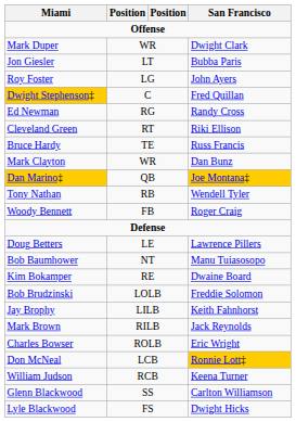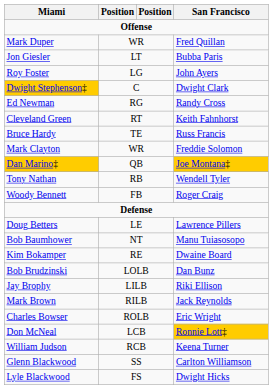Mark Duper | San Francisco: Dwight Clark -> Fred Quillan
Dwight Stephenson‡ | San Francisco: Fred Quillan -> Dwight Clark
Cleveland Green | San Francisco: Riki Ellison -> Keith Fahnhorst
Mark Clayton | San Francisco: Dan Bunz -> Freddie Solomon
Bob Brudzinski | San Francisco: Freddie Solomon -> Dan Bunz
Jay Brophy | San Francisco: Keith Fahnhorst -> Riki Ellison
